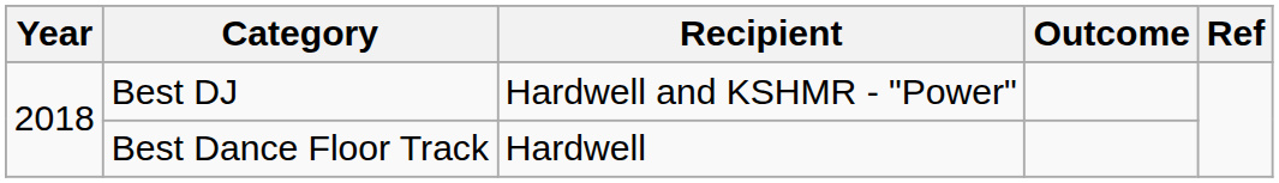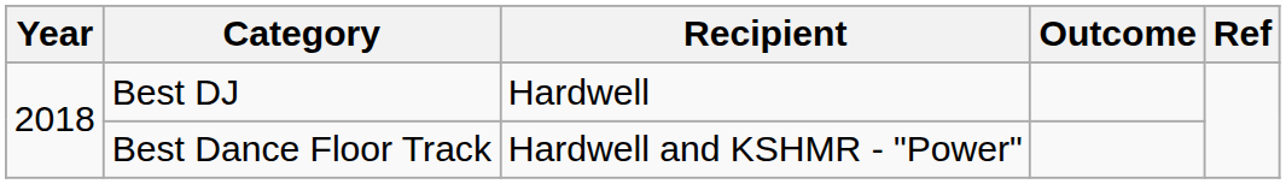Best DJ | Recipient: Hardwell and KSHMR - "Power" -> Hardwell
Best Dance Floor Track | Recipient: Hardwell -> Hardwell and KSHMR - "Power"
